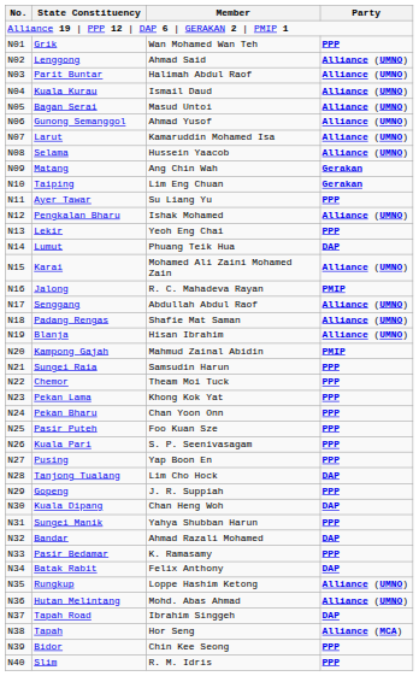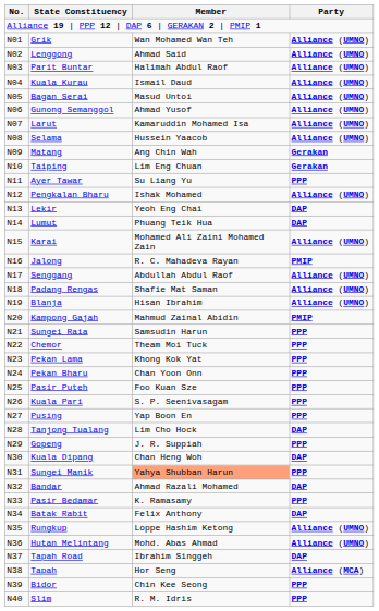Grik | Party: PPP -> Alliance (UMNO)
Lekir | Party: PPP -> DAP
Sungei Manik | Member: no background -> lightsalmon background
